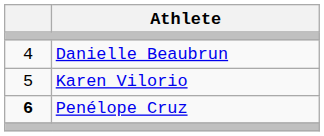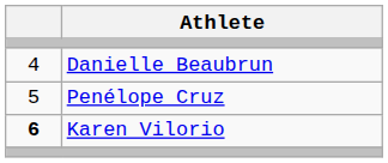row 4 | Athlete: Karen Vilorio -> Penélope Cruz
row 5 | Athlete: Penélope Cruz -> Karen Vilorio
